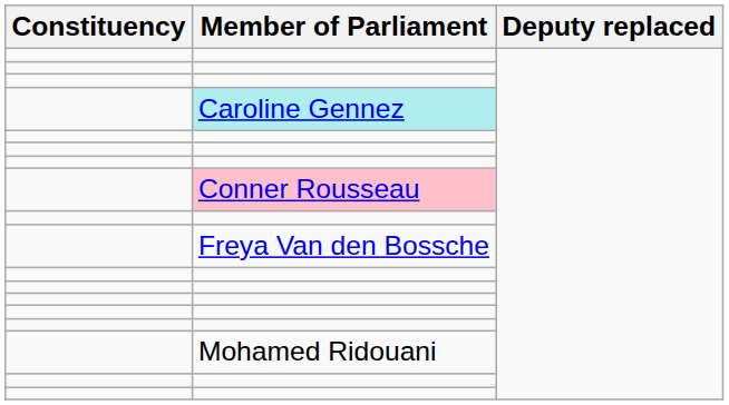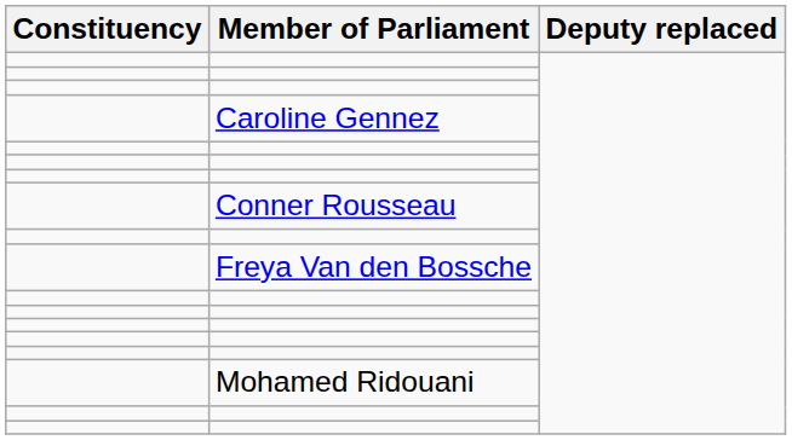Caroline Gennez | Member of Parliament: paleturquoise background -> no background
Conner Rousseau | Member of Parliament: pink background -> no background
